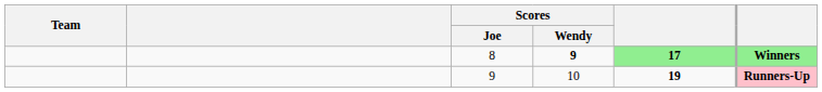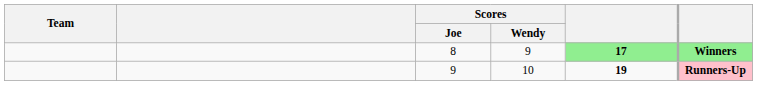8 | Scores / Wendy: bold -> normal
